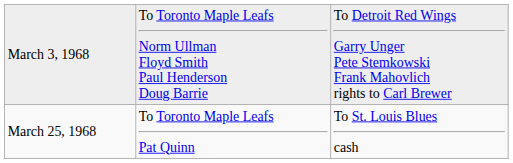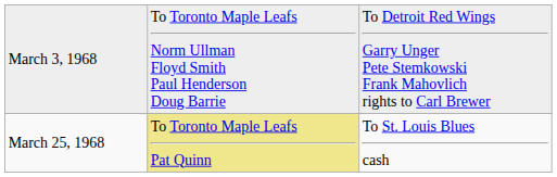March 25, 1968 | column 2: no background -> khaki background
